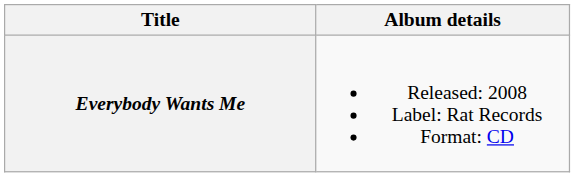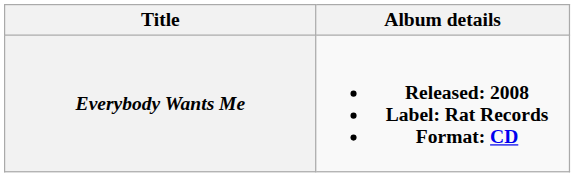Everybody Wants Me | Album details: normal -> bold
